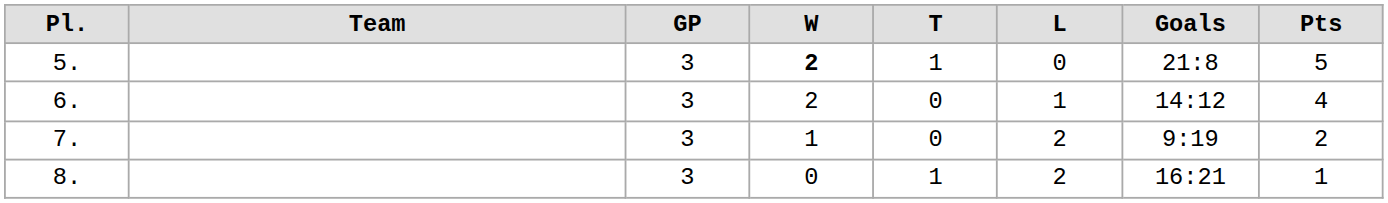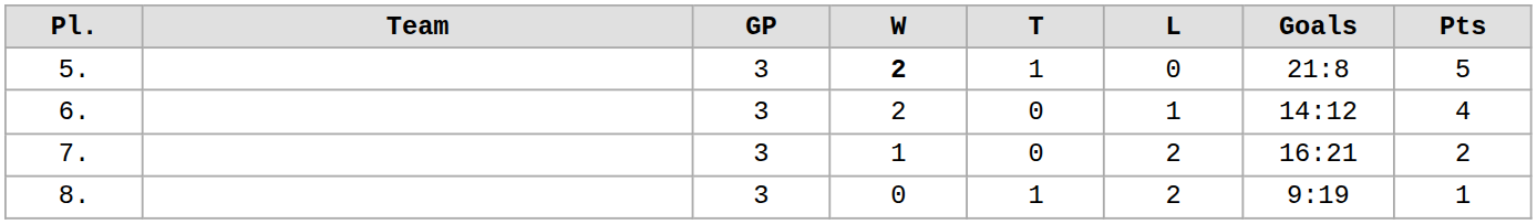7. | column 7: 9:19 -> 16:21
8. | column 7: 16:21 -> 9:19
